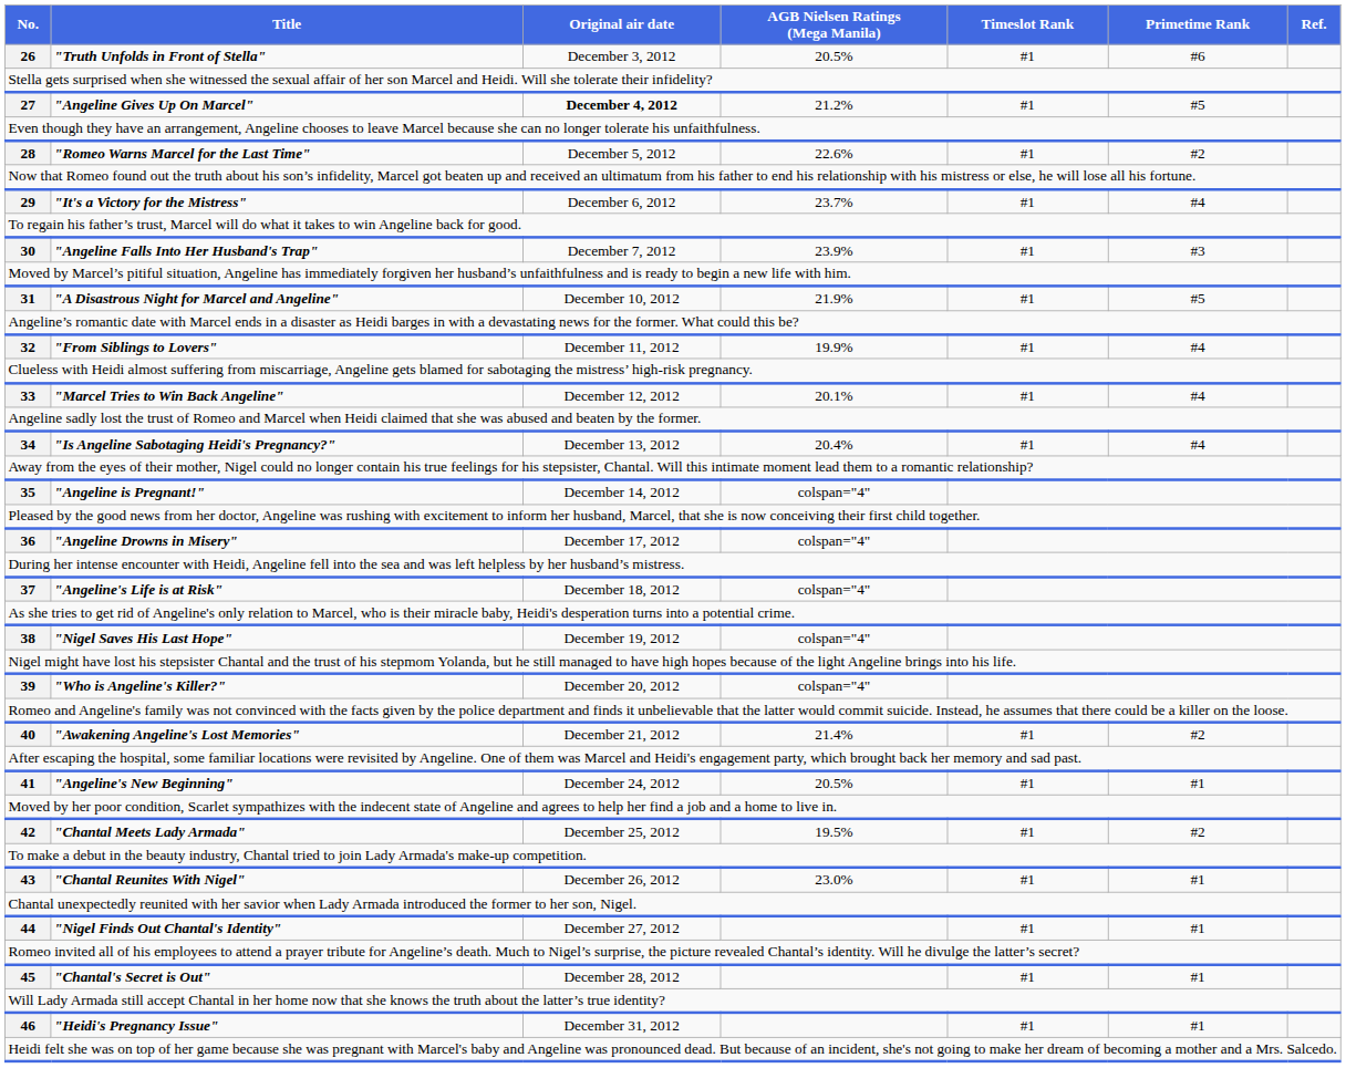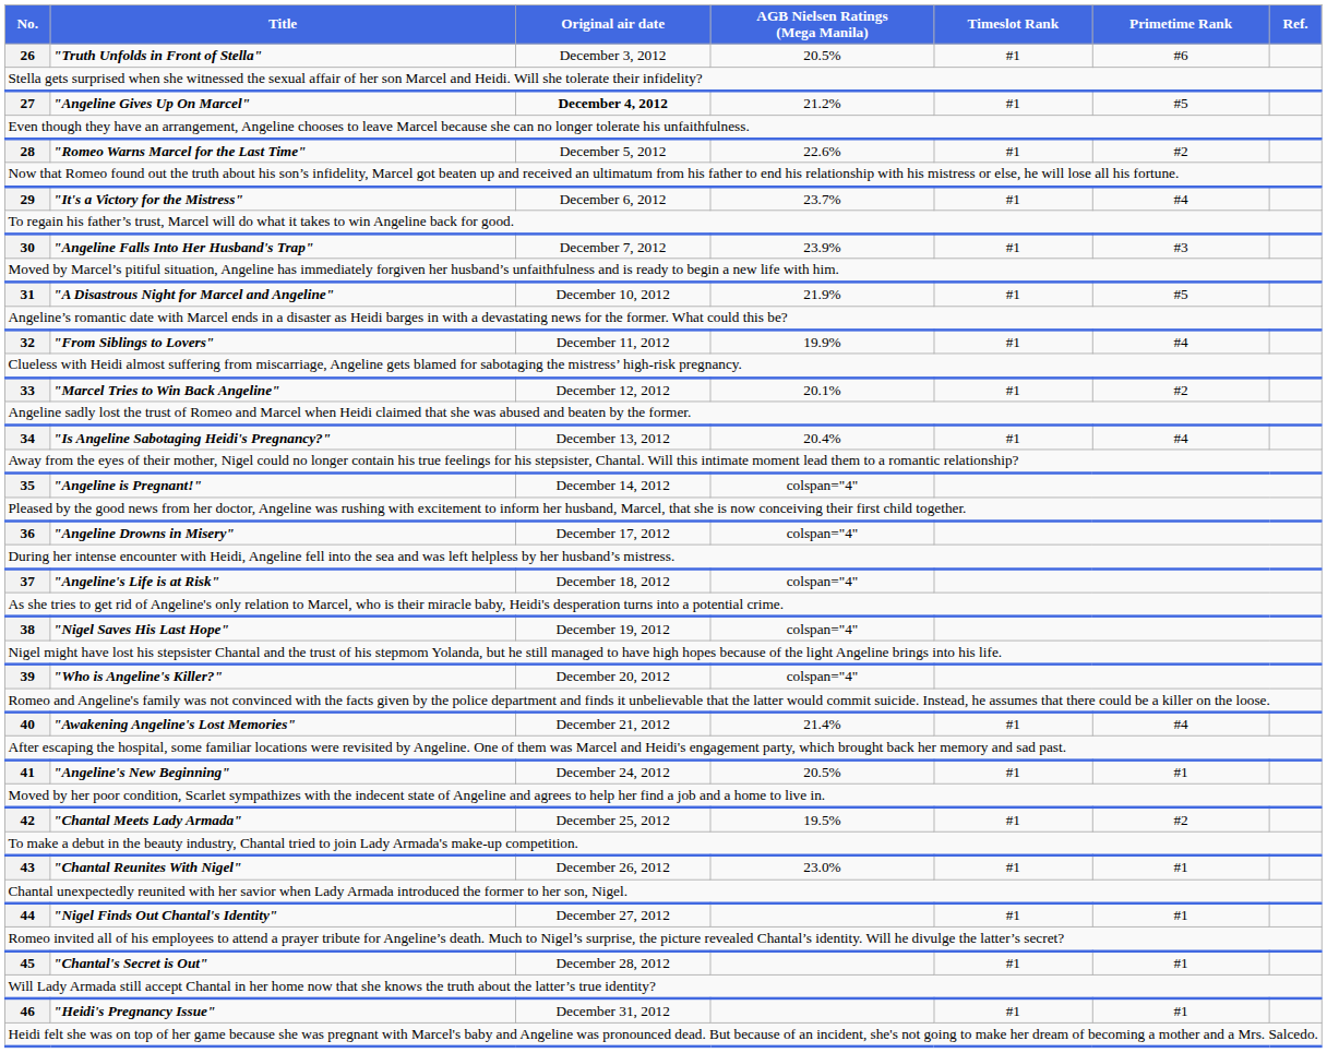33 | Primetime Rank: #4 -> #2
40 | Primetime Rank: #2 -> #4
